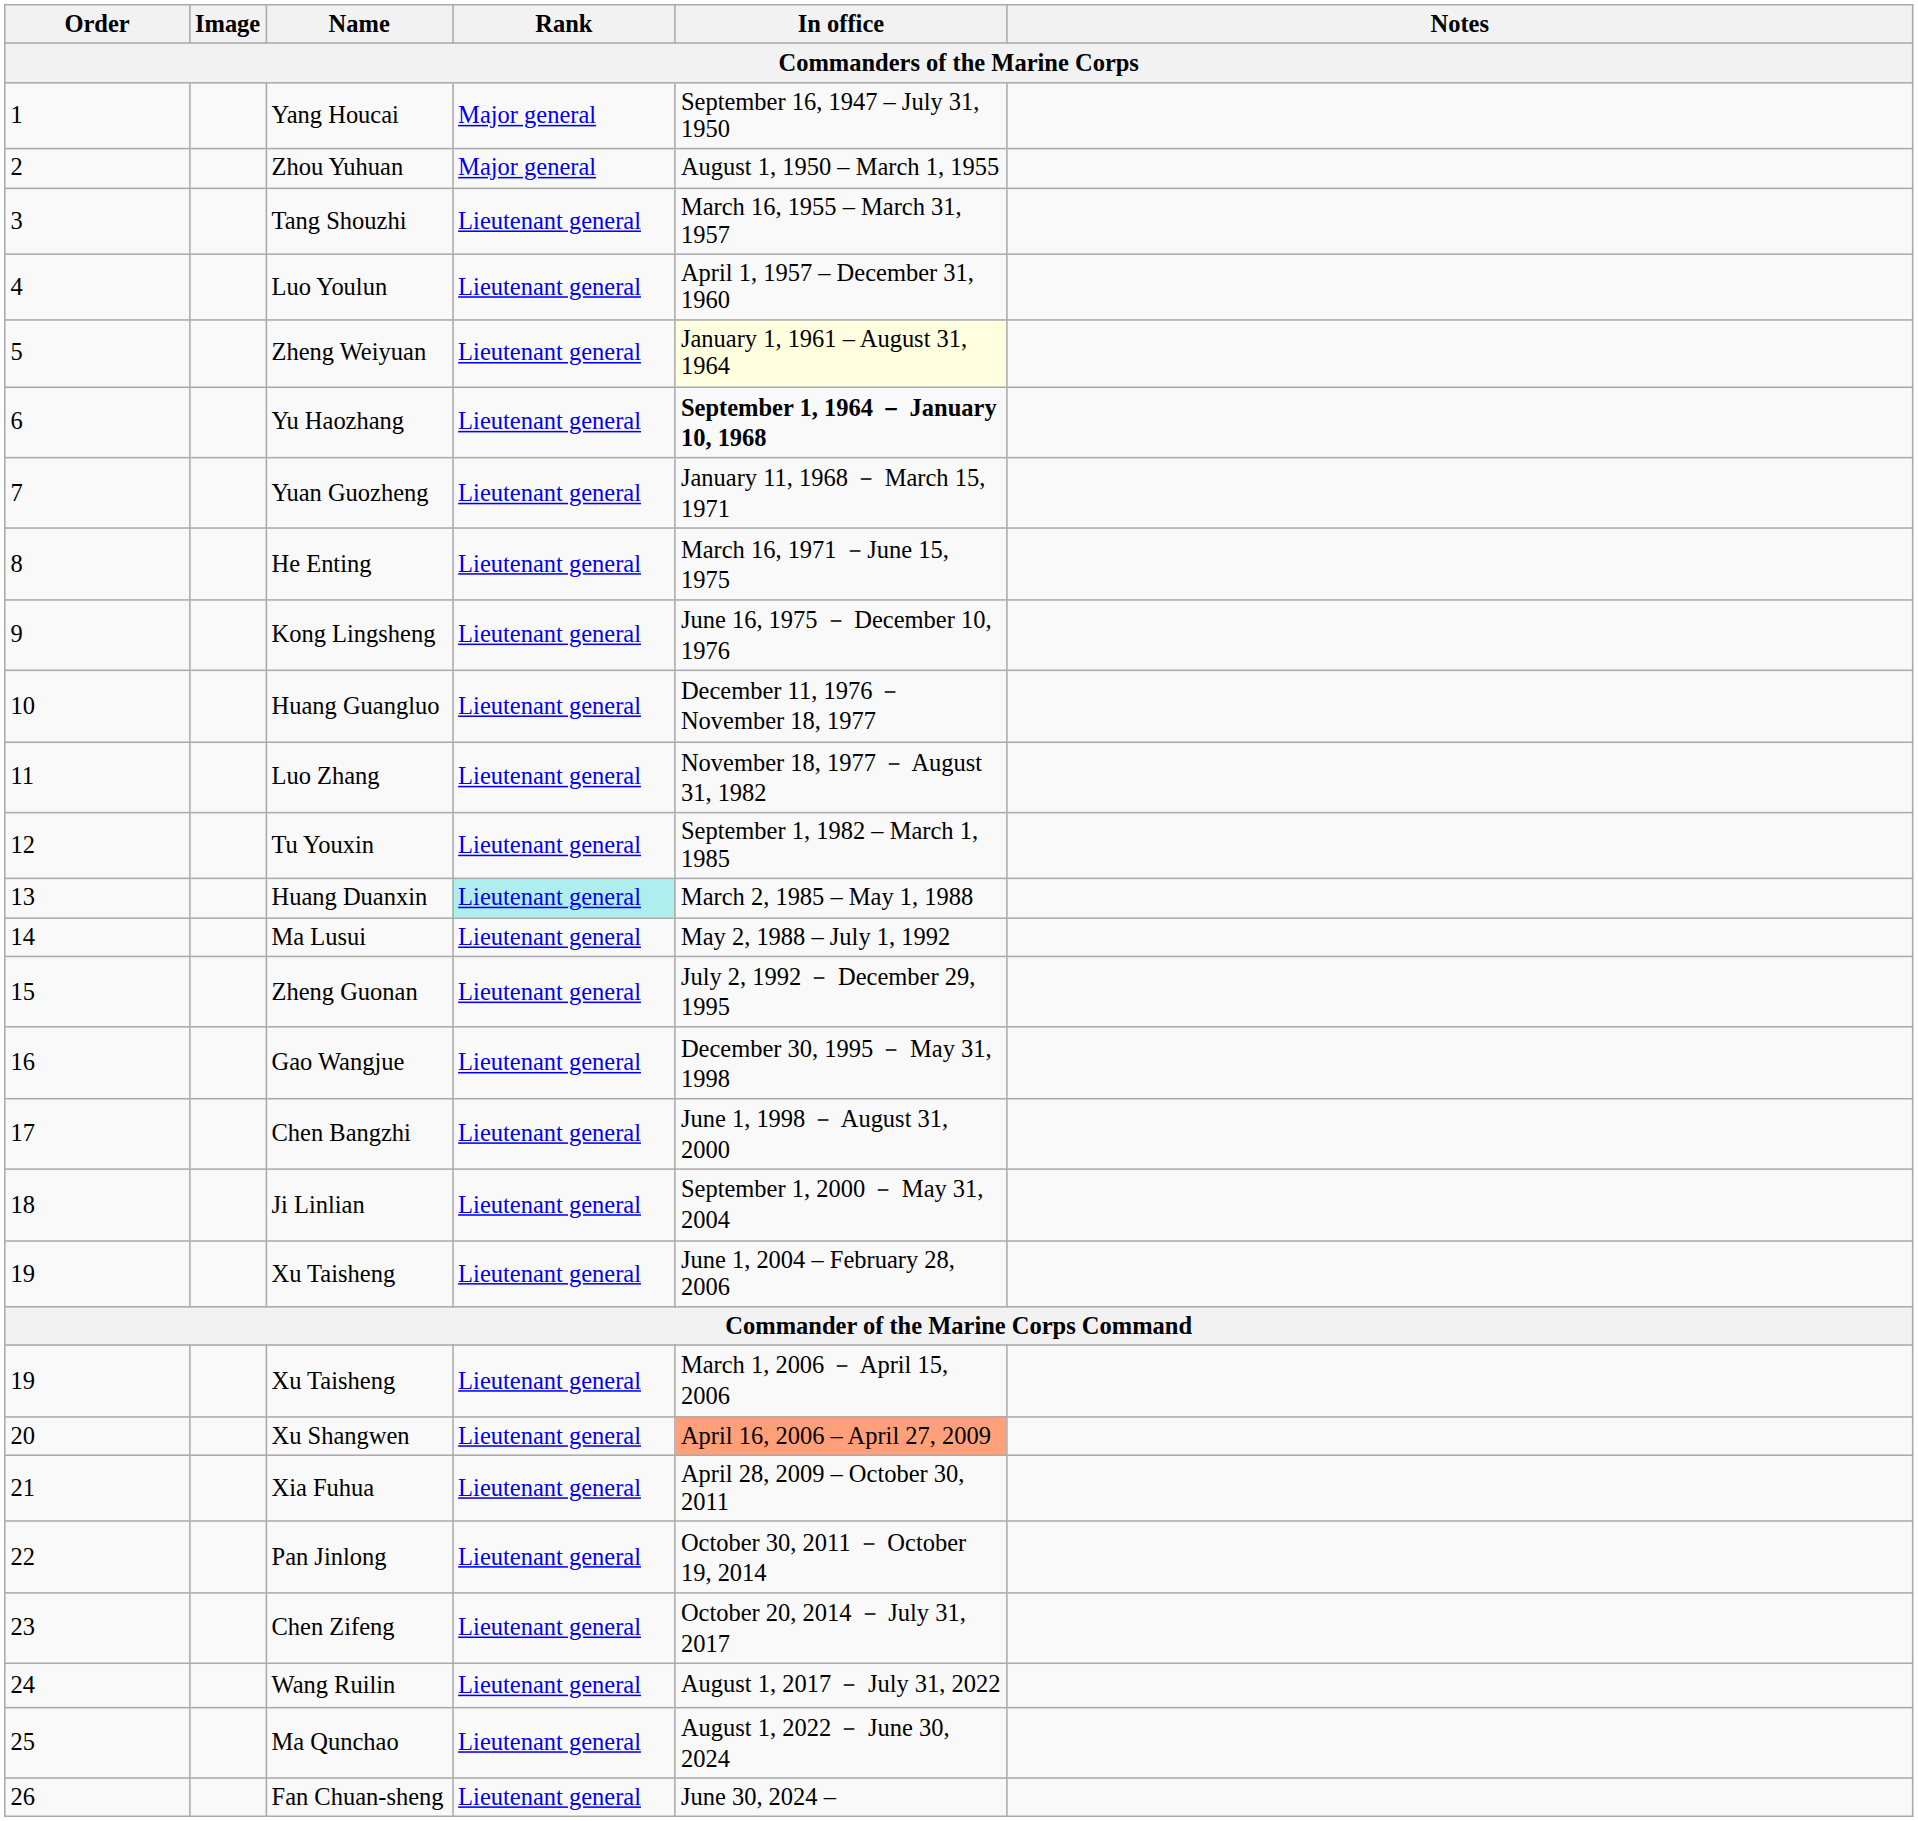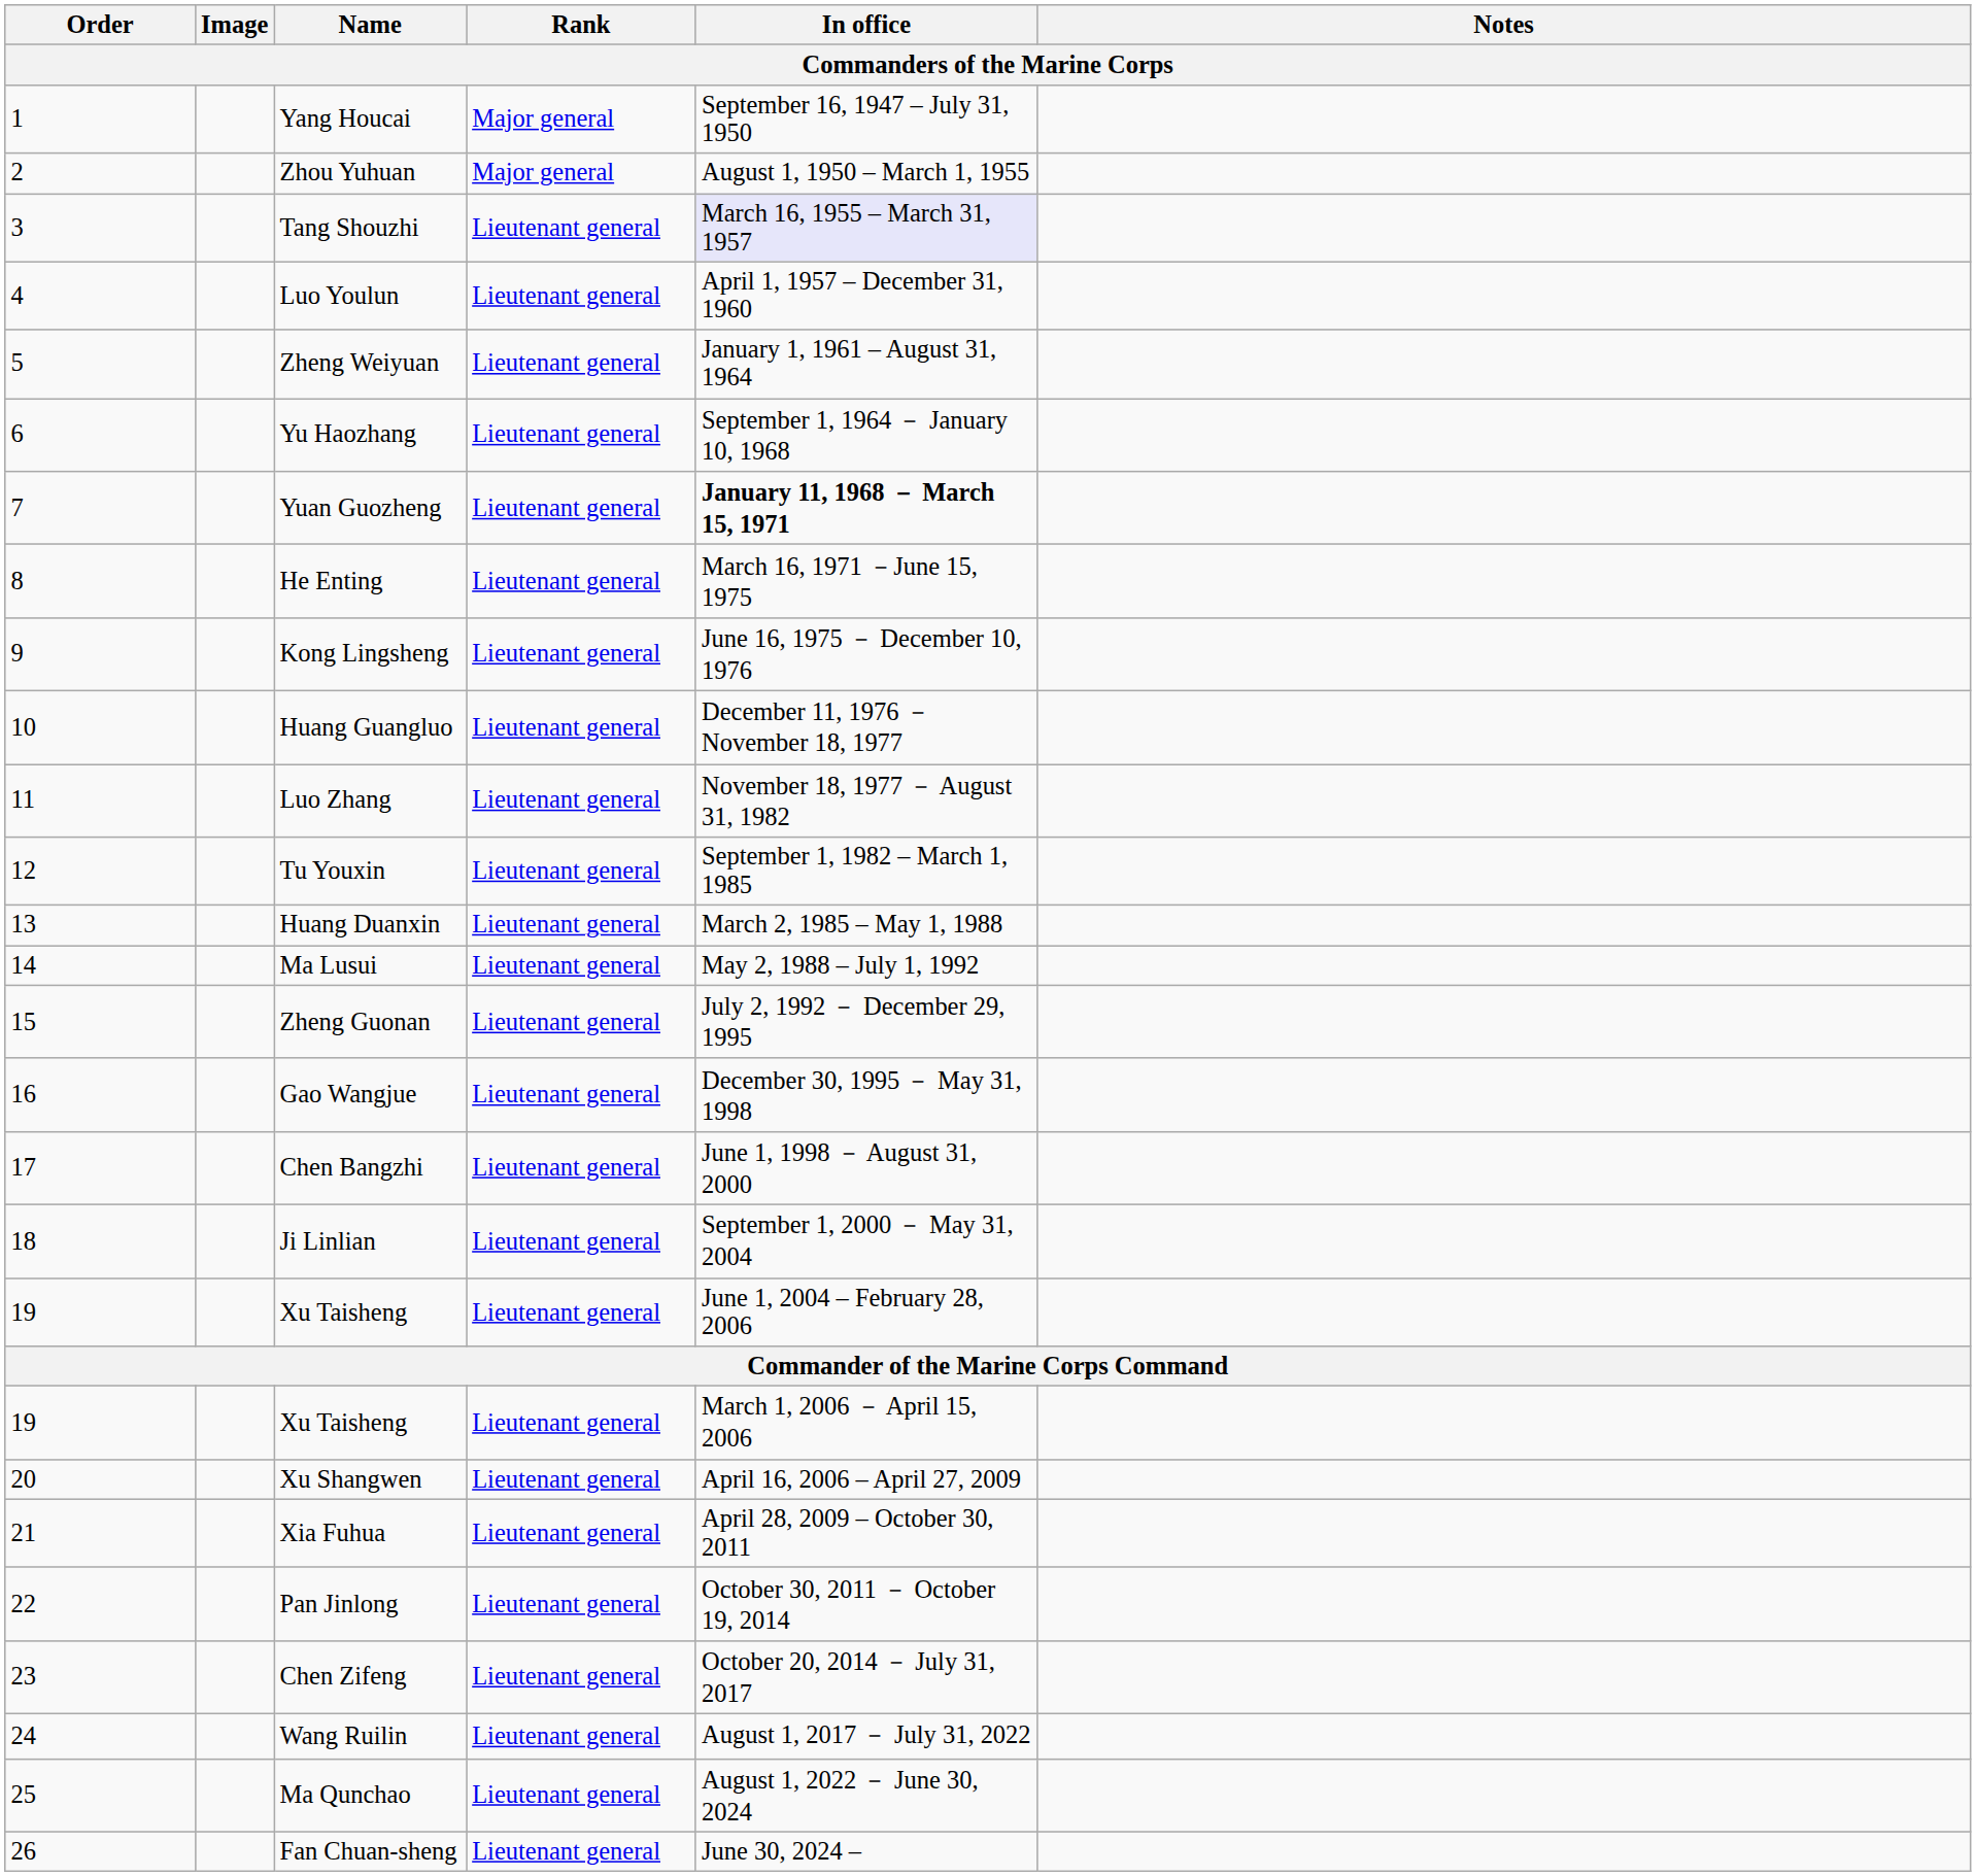Tang Shouzhi | In office: no background -> lavender background
Zheng Weiyuan | In office: lightyellow background -> no background
Yu Haozhang | In office: bold -> normal
Yuan Guozheng | In office: normal -> bold
Huang Duanxin | Rank: paleturquoise background -> no background
Xu Shangwen | In office: lightsalmon background -> no background
